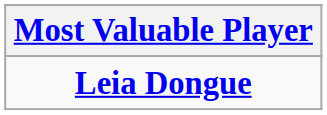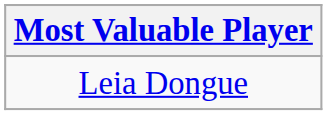row 2 | column 1: bold -> normal
